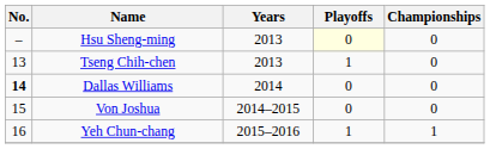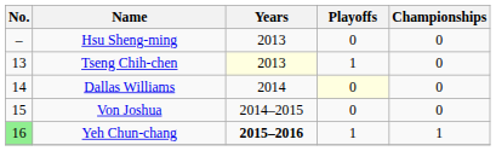Hsu Sheng-ming | Playoffs: lightyellow background -> no background
Tseng Chih-chen | Years: no background -> lightyellow background
Dallas Williams | No.: bold -> normal
Dallas Williams | Playoffs: no background -> lightyellow background
Yeh Chun-chang | No.: no background -> lightgreen background
Yeh Chun-chang | Years: normal -> bold
